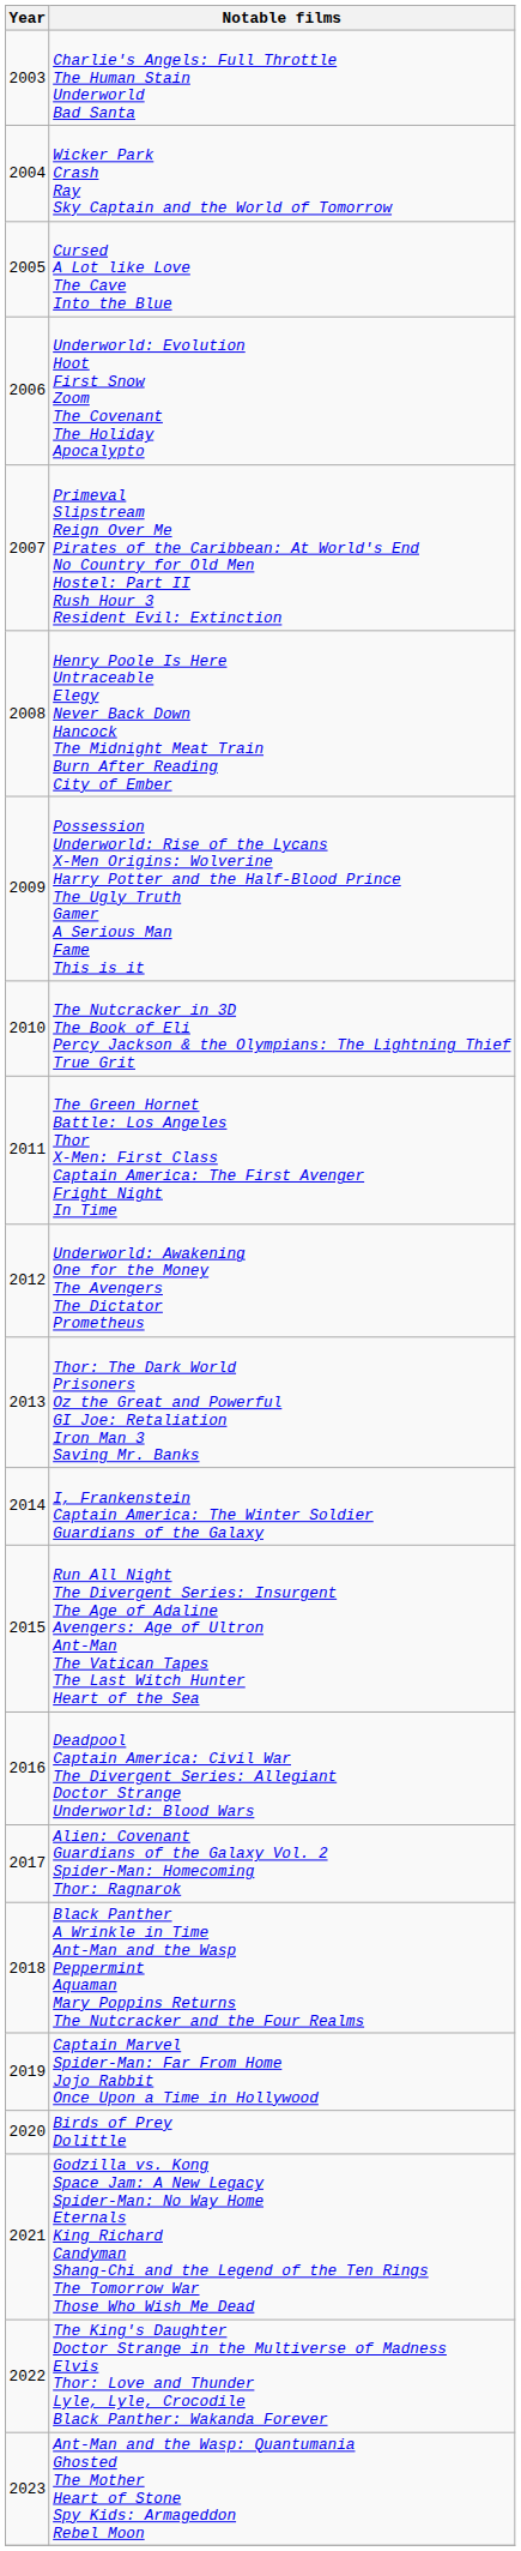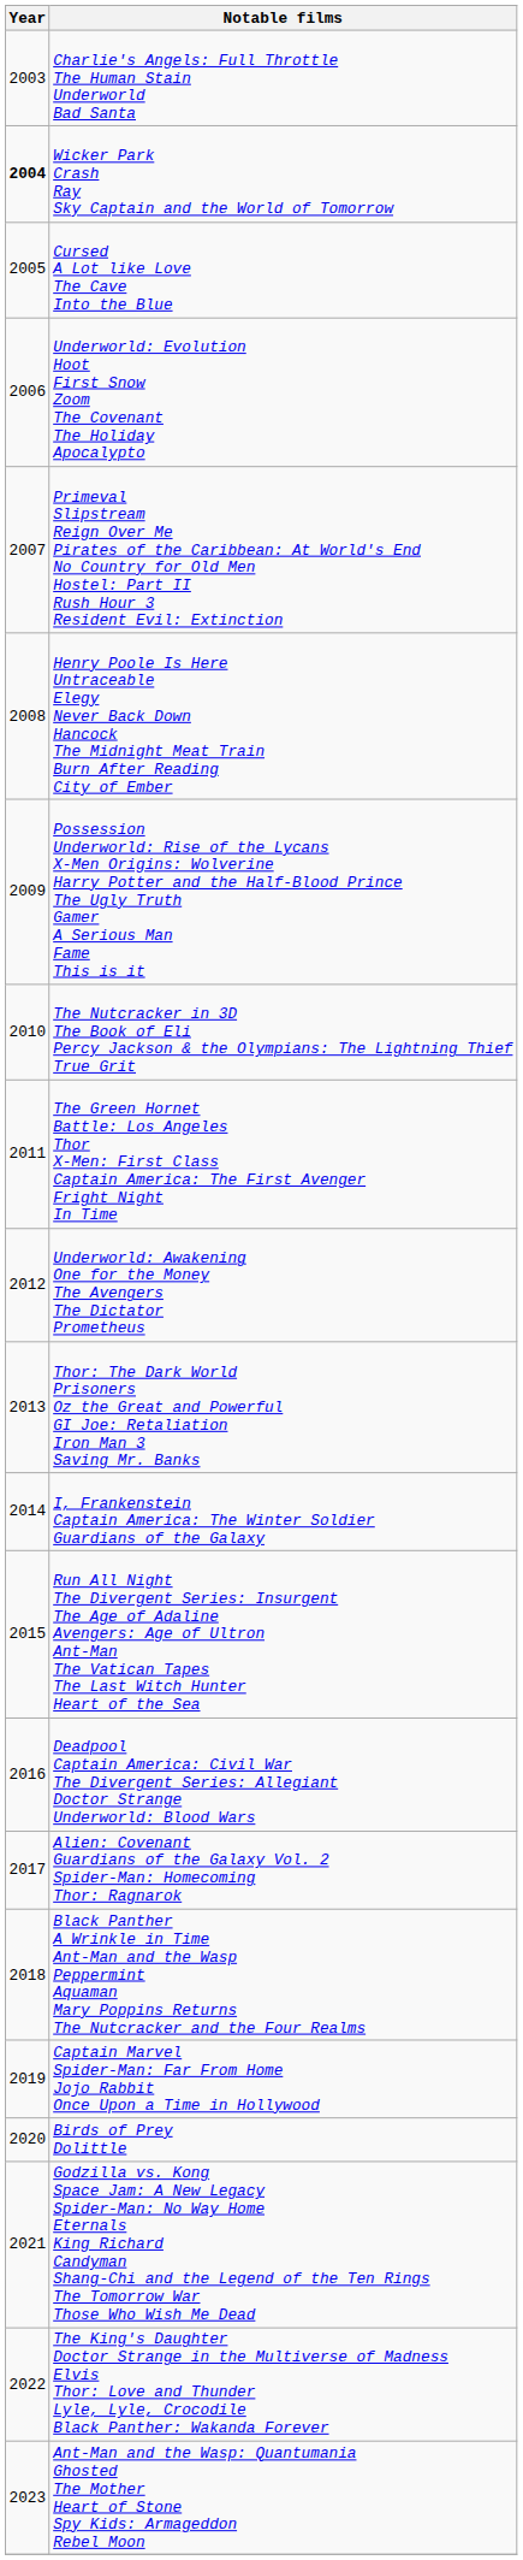Wicker Park Crash Ray Sky Captain and the World of Tomorrow | Year: normal -> bold
